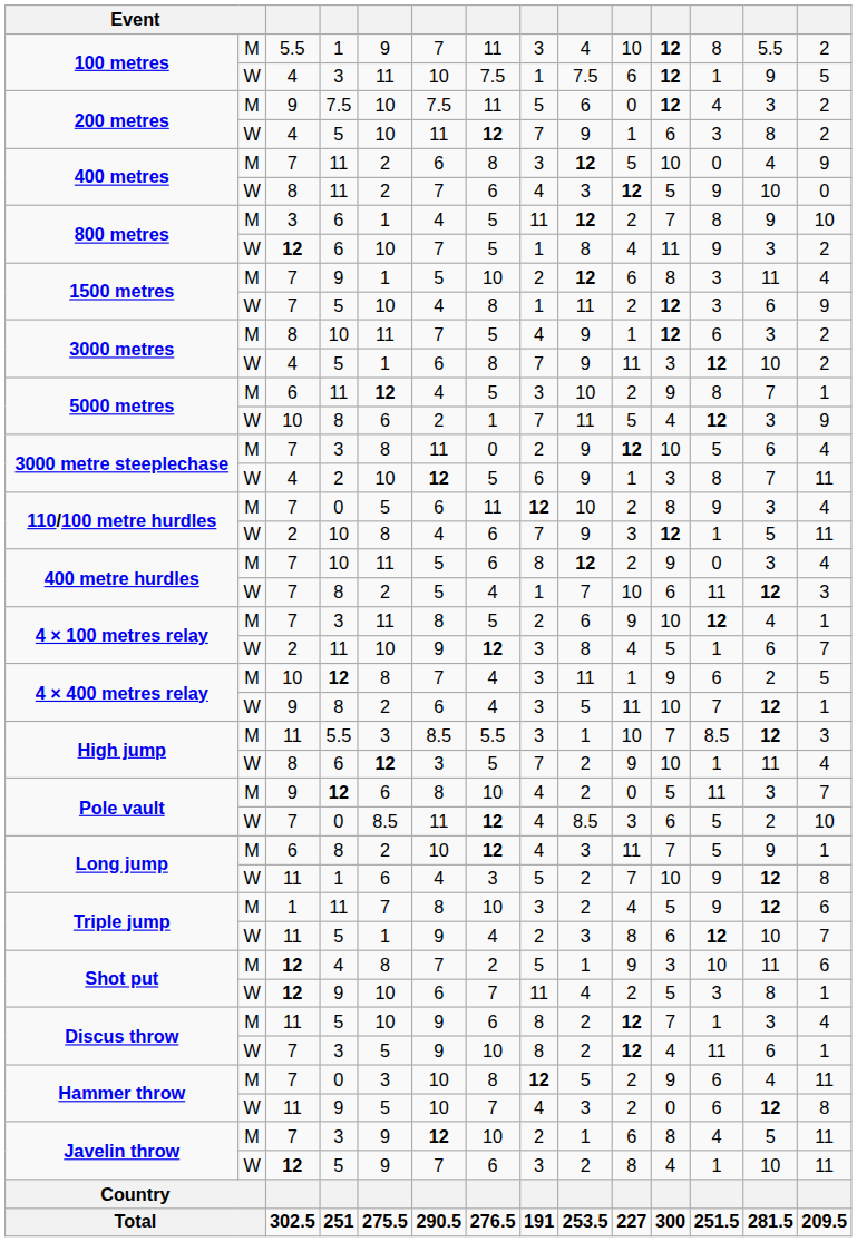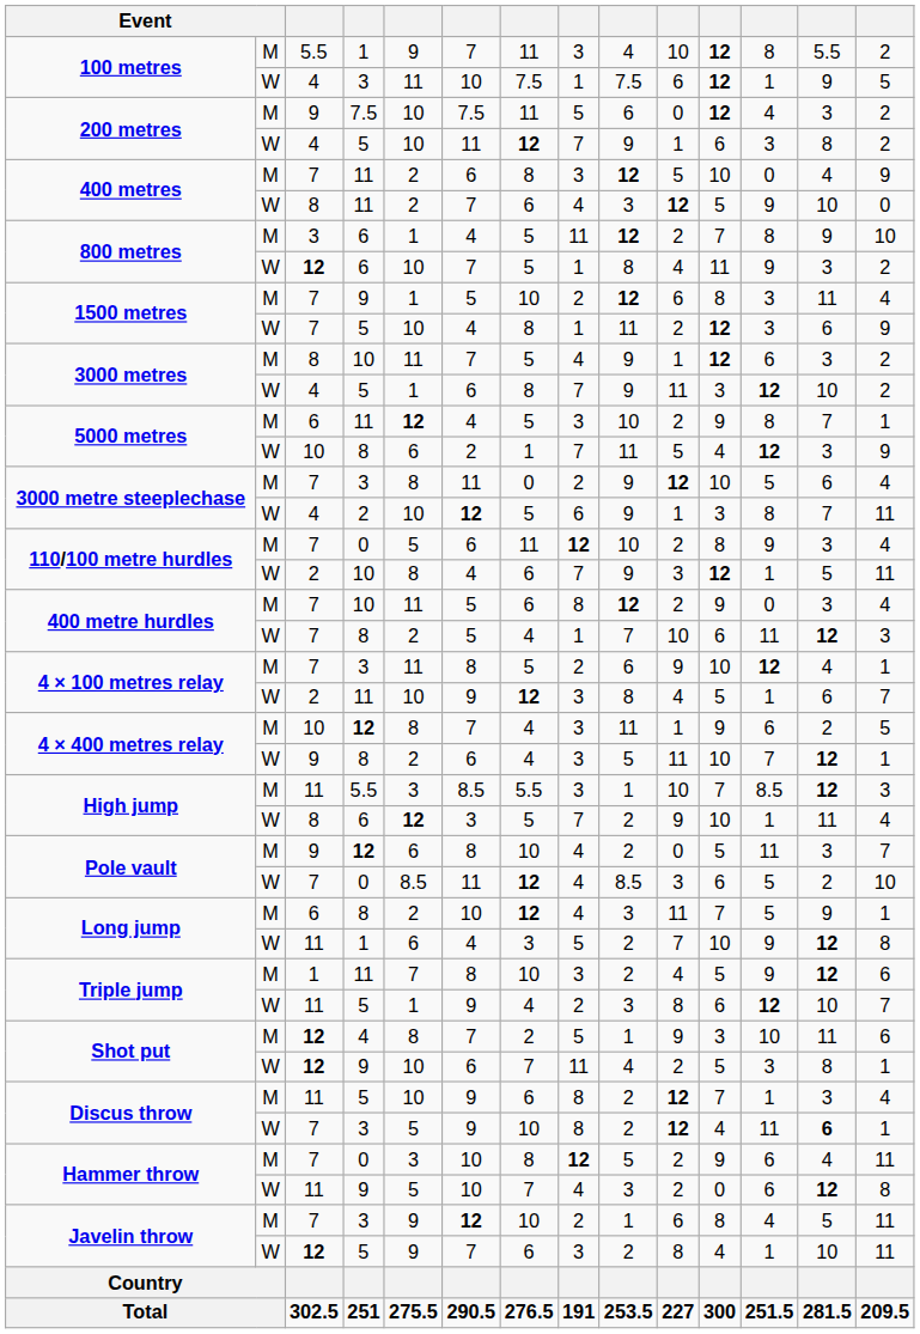Discus throw / W | column 13: normal -> bold
